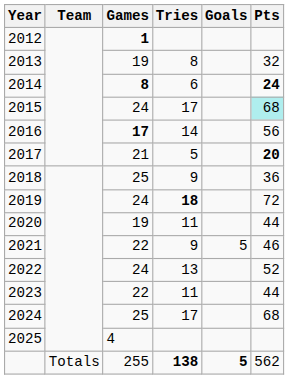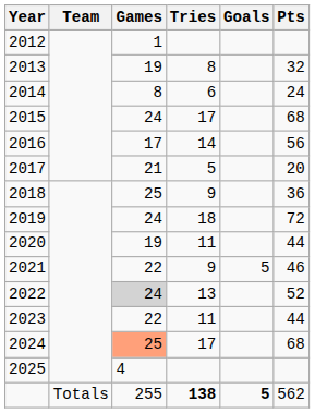2012 | Games: bold -> normal
2014 | Games: bold -> normal
2014 | Pts: bold -> normal
2015 | Pts: paleturquoise background -> no background
2016 | Games: bold -> normal
2017 | Pts: bold -> normal
2019 | Tries: bold -> normal
2022 | Games: no background -> lightgrey background
2024 | Games: no background -> lightsalmon background
